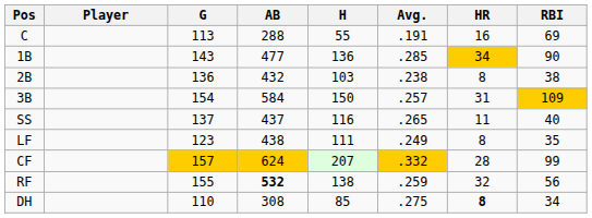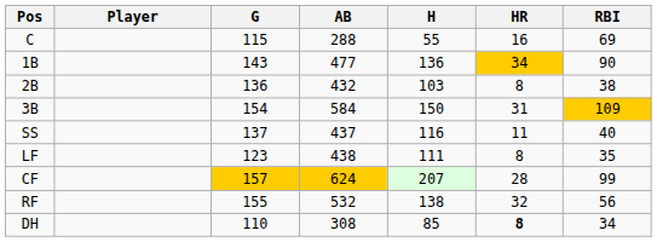- column: Avg. | .191 | .285 | .238 | .257 | .265 | .249 | .332 | .259 | .275
C | G: 113 -> 115
RF | AB: bold -> normal
